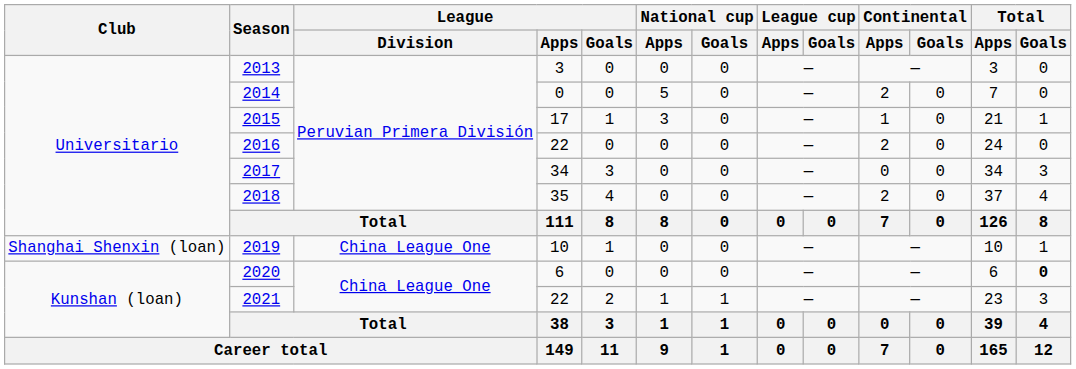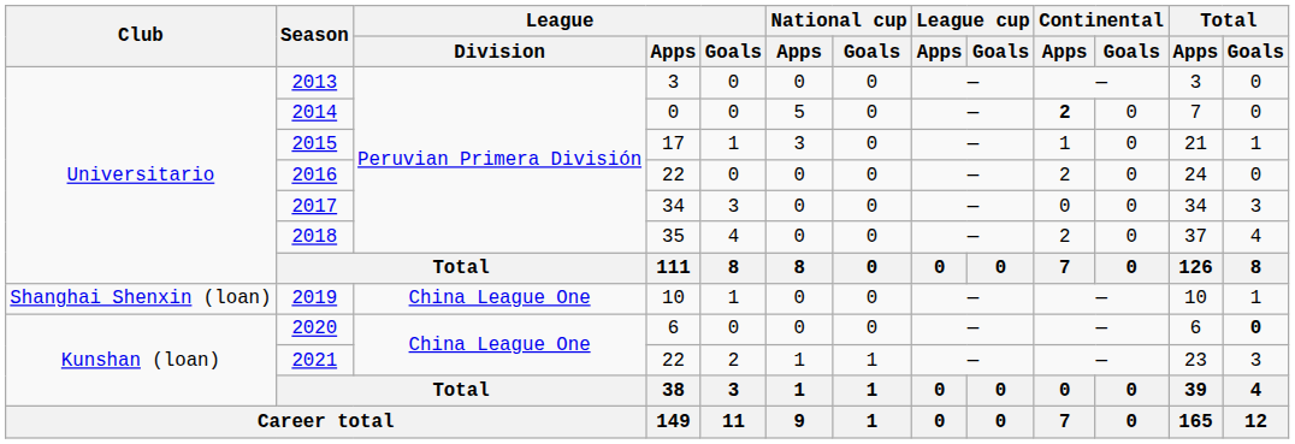2014 | Continental / Apps: normal -> bold
